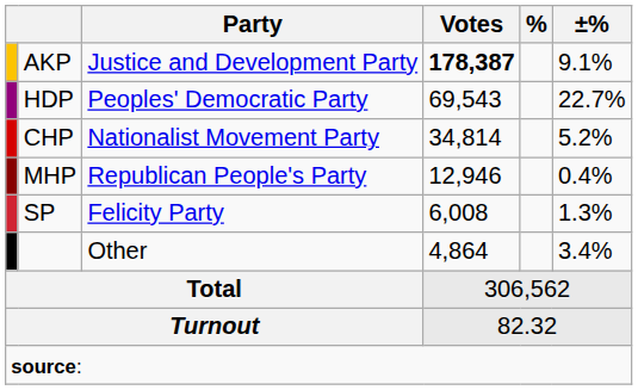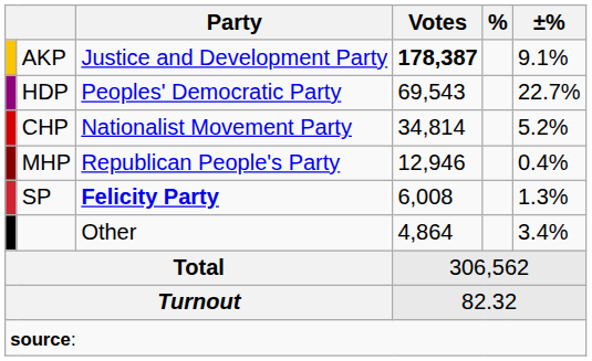SP | Party: normal -> bold
